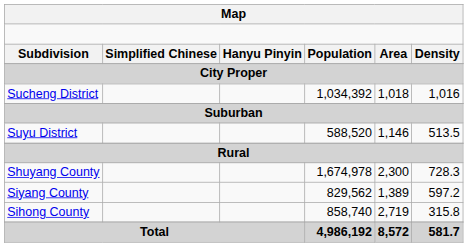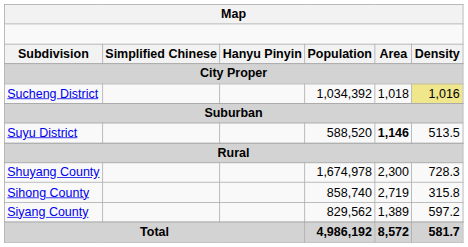Sucheng District | column 6: no background -> khaki background
Suyu District | column 5: normal -> bold
rows swapped: Siyang County <-> Sihong County
